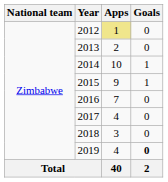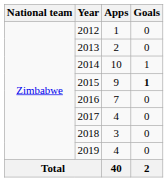2012 | Apps: khaki background -> no background
2015 | Goals: normal -> bold
2019 | Goals: bold -> normal
